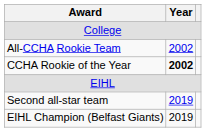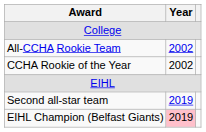CCHA Rookie of the Year | Year: bold -> normal
EIHL Champion (Belfast Giants) | Year: no background -> pink background
